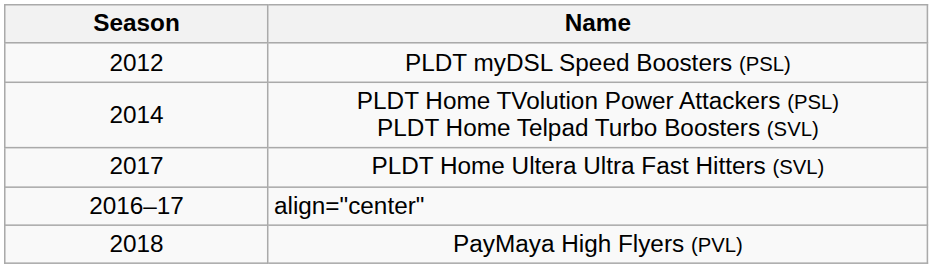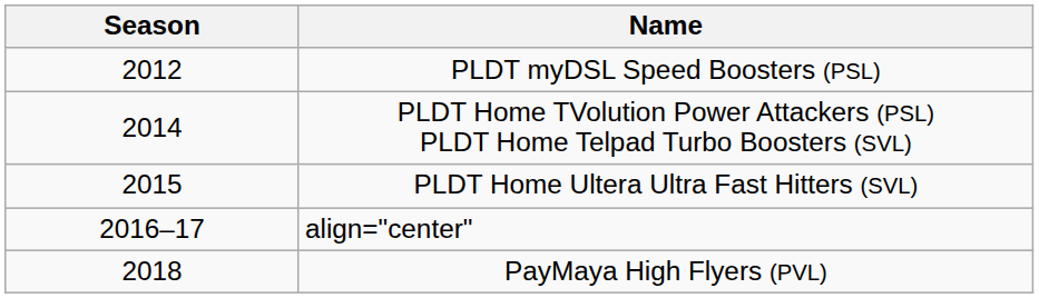PLDT Home Ultera Ultra Fast Hitters (SVL) | Season: 2017 -> 2015
